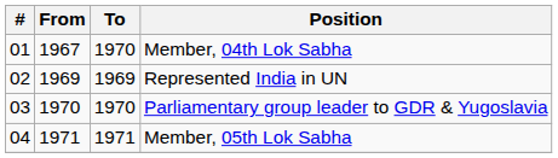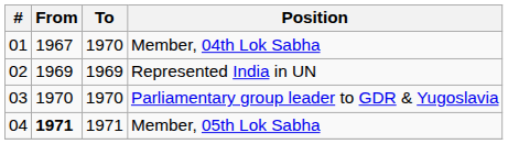Member, 05th Lok Sabha | From: normal -> bold
